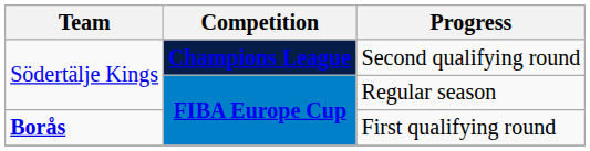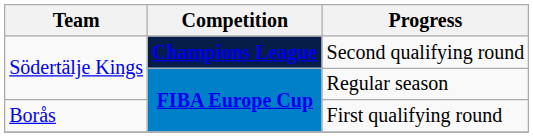First qualifying round | Team: bold -> normal
